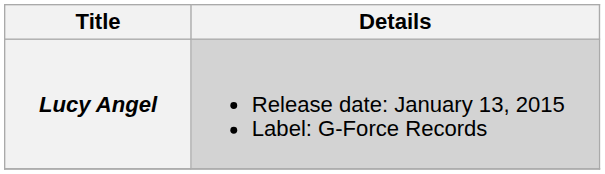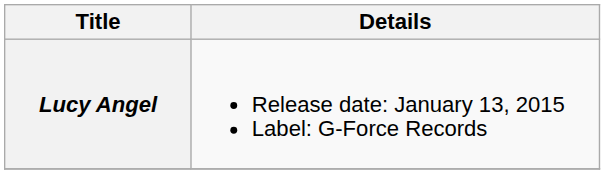Lucy Angel | Details: lightgrey background -> no background
